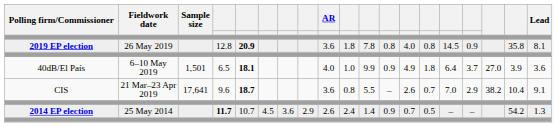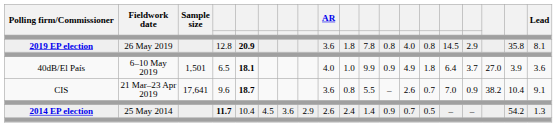2019 EP election | column 16: 0.9 -> 2.9
CIS | column 16: 2.9 -> 0.9
2014 EP election | column 5: 10.7 -> 10.4
